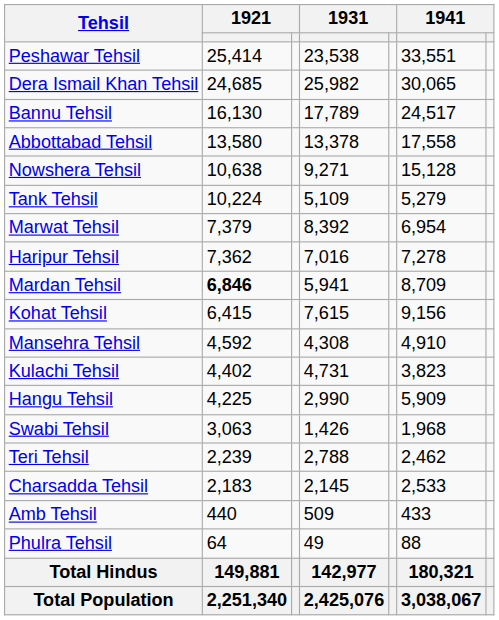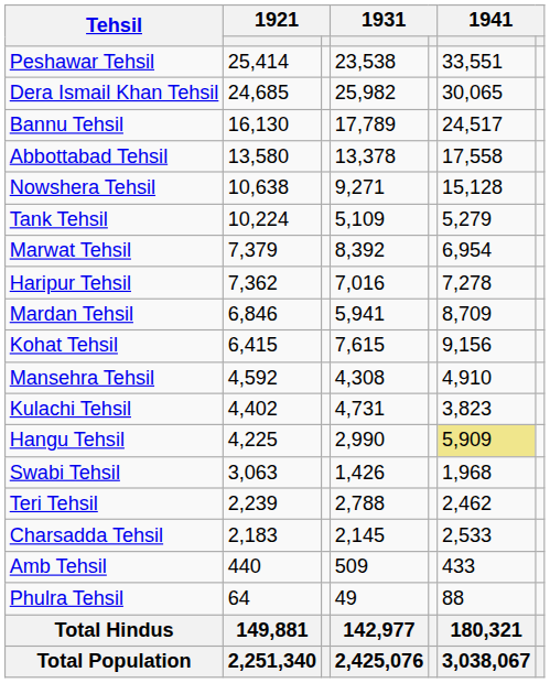Mardan Tehsil | column 2: bold -> normal
Hangu Tehsil | column 6: no background -> khaki background
